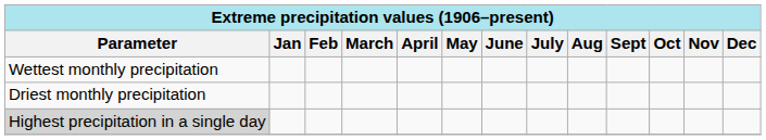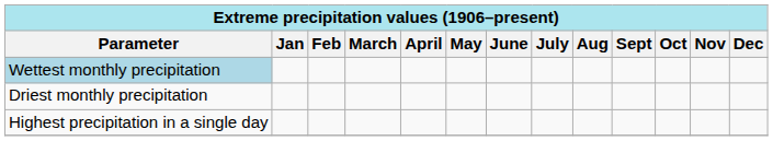Wettest monthly precipitation | Parameter: no background -> lightblue background
Highest precipitation in a single day | Parameter: lightgrey background -> no background
